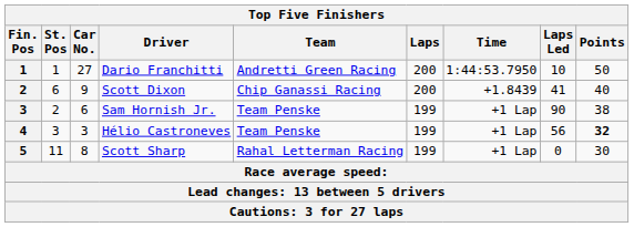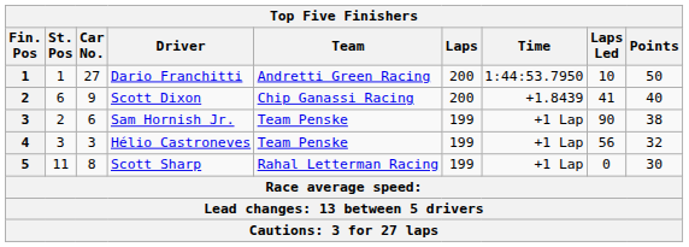Hélio Castroneves | Points: bold -> normal
